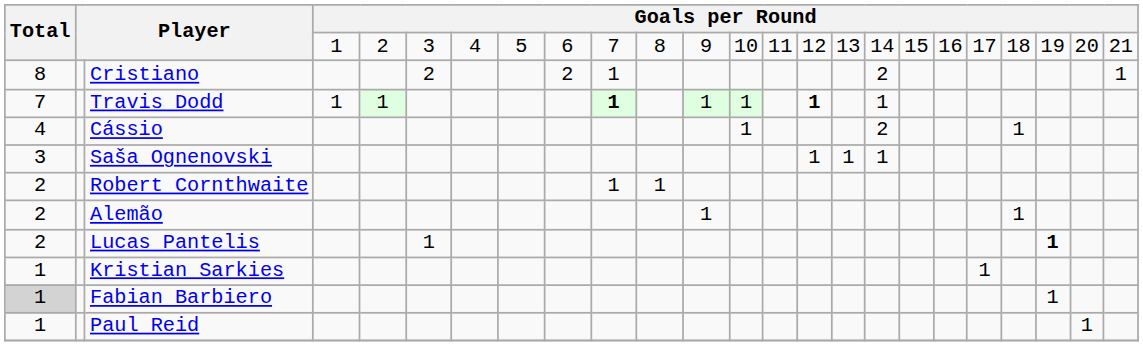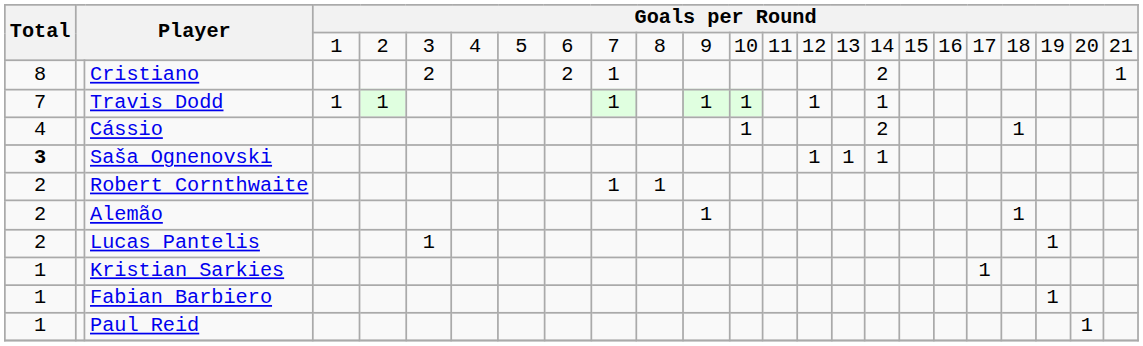Travis Dodd | column 10: bold -> normal
Travis Dodd | column 15: bold -> normal
Saša Ognenovski | Total: normal -> bold
Lucas Pantelis | column 22: bold -> normal
Fabian Barbiero | Total: lightgrey background -> no background
